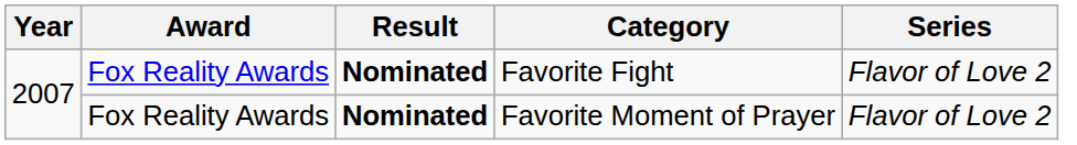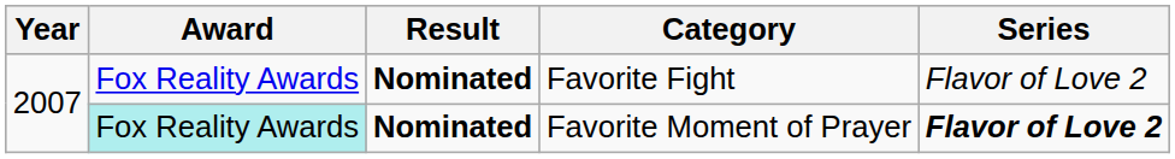Favorite Moment of Prayer | Award: no background -> paleturquoise background
Favorite Moment of Prayer | Series: normal -> bold
